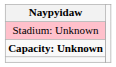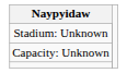Stadium: Unknown | column 1: pink background -> no background
Capacity: Unknown | column 1: bold -> normal
